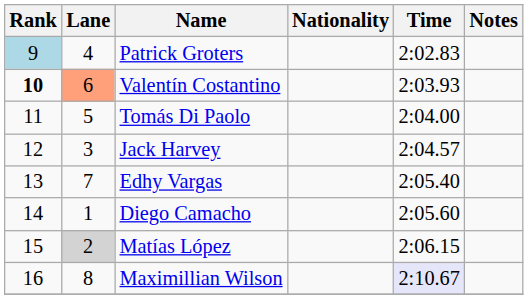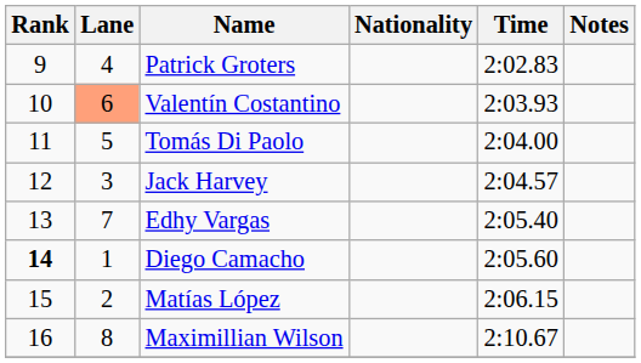Patrick Groters | Rank: lightblue background -> no background
Valentín Costantino | Rank: bold -> normal
Diego Camacho | Rank: normal -> bold
Matías López | Lane: lightgrey background -> no background
Maximillian Wilson | Time: lavender background -> no background
